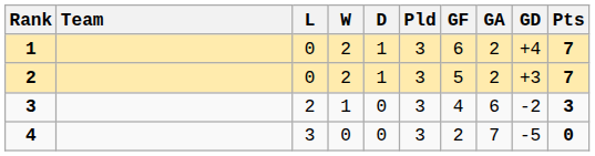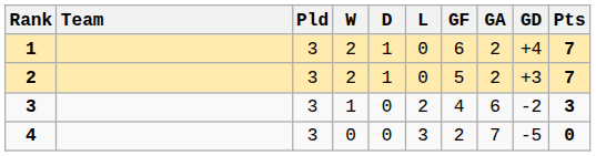columns swapped: Pld <-> L
